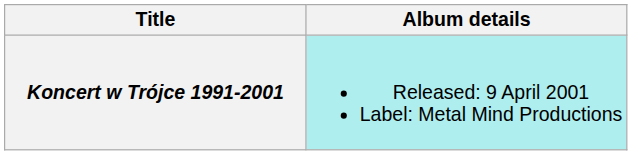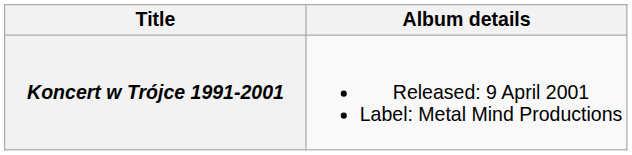Koncert w Trójce 1991-2001 | Album details: paleturquoise background -> no background
